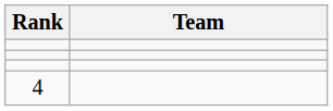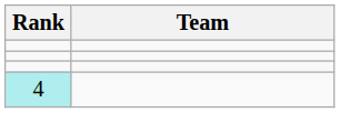row 5 | Rank: no background -> paleturquoise background
